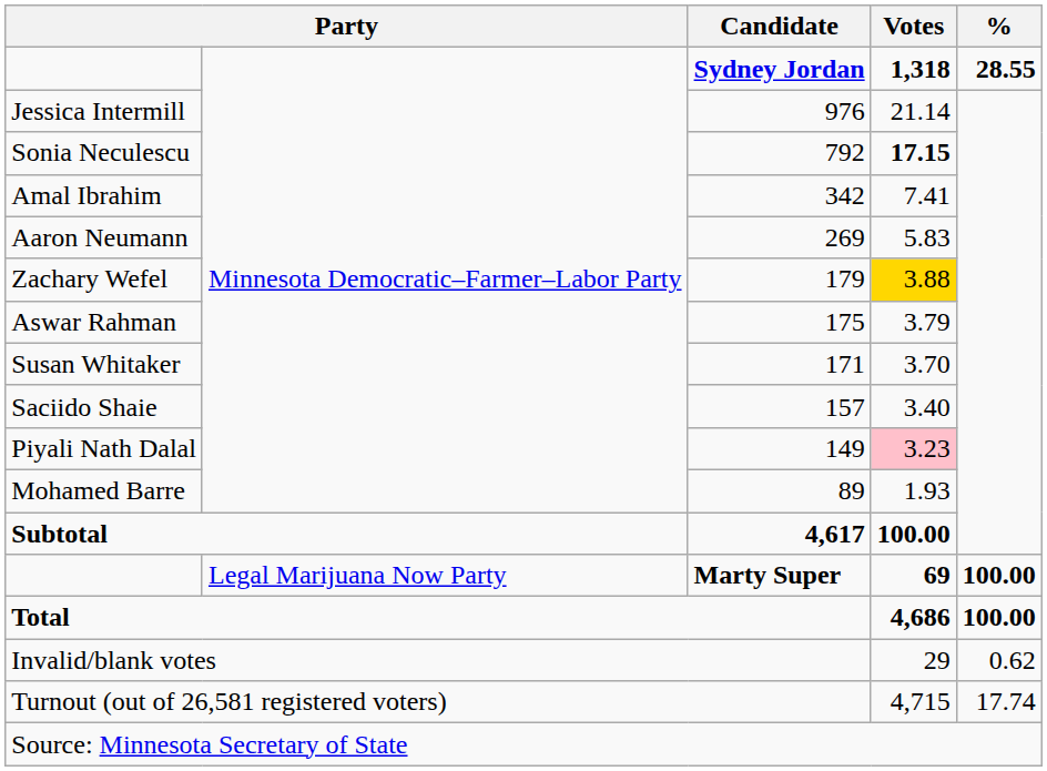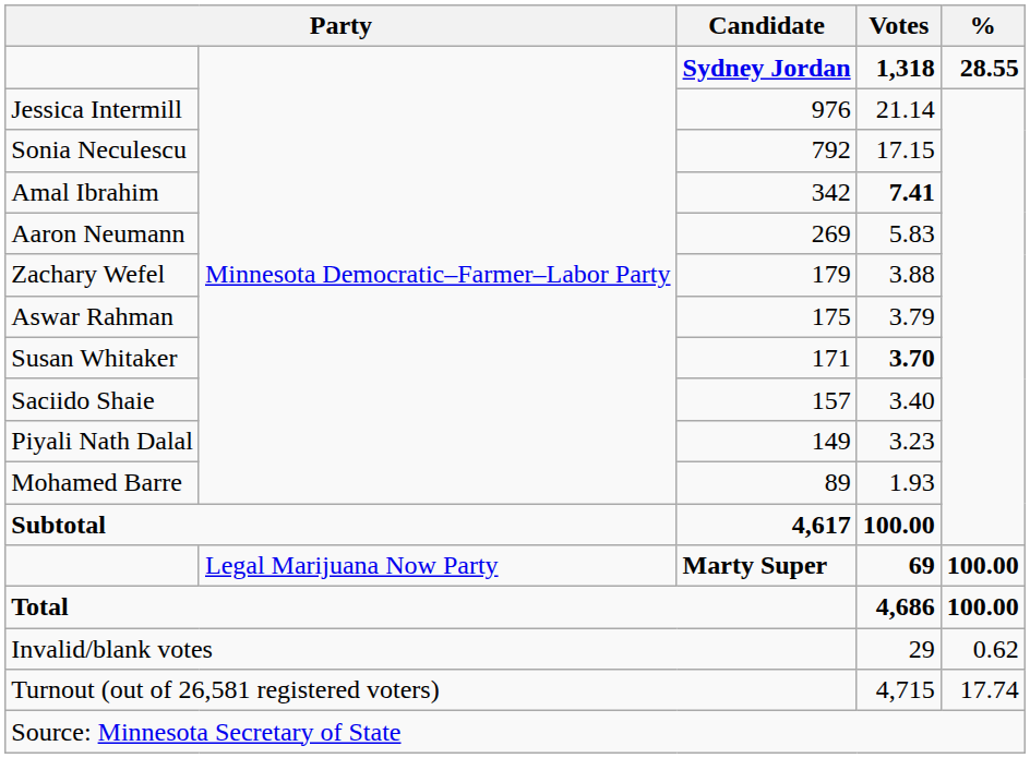Sonia Neculescu | Votes: bold -> normal
Amal Ibrahim | Votes: normal -> bold
Zachary Wefel | Votes: gold background -> no background
Susan Whitaker | Votes: normal -> bold
Piyali Nath Dalal | Votes: pink background -> no background
